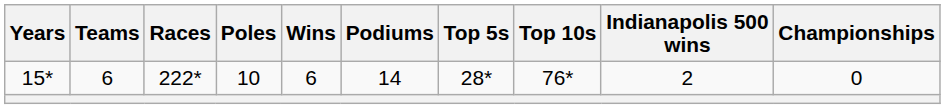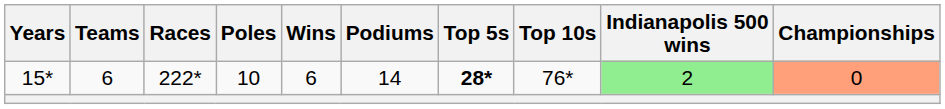15* | Top 5s: normal -> bold
15* | Indianapolis 500 wins: no background -> lightgreen background
15* | Championships: no background -> lightsalmon background
